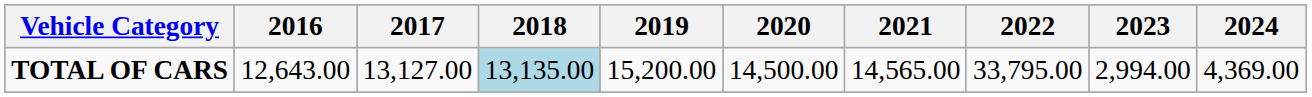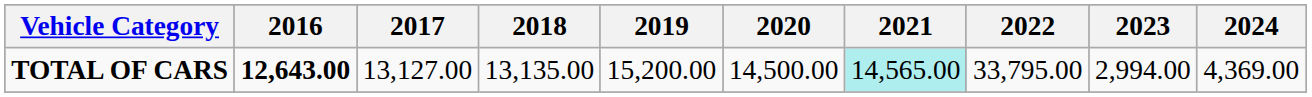row 2 | 2016: normal -> bold
row 2 | 2018: lightblue background -> no background
row 2 | 2021: no background -> paleturquoise background
